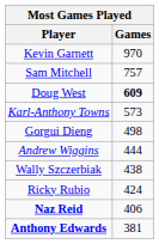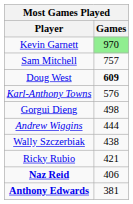Kevin Garnett | Games: no background -> lightgreen background
Karl-Anthony Towns | Games: 573 -> 576
Ricky Rubio | Games: 424 -> 421
